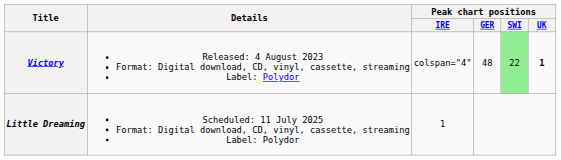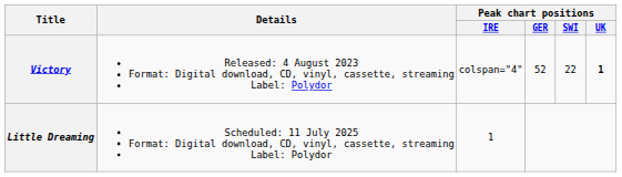Victory | Peak chart positions / GER: 48 -> 52
Victory | Peak chart positions / SWI: lightgreen background -> no background
